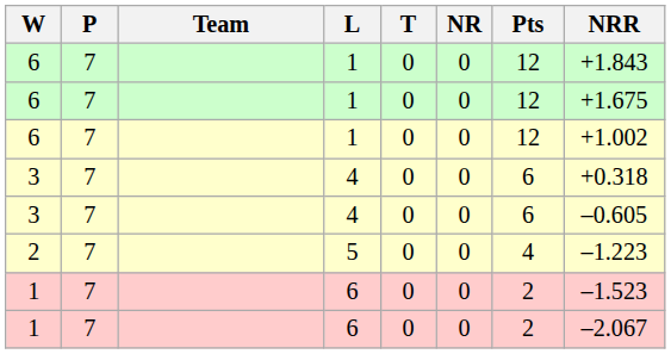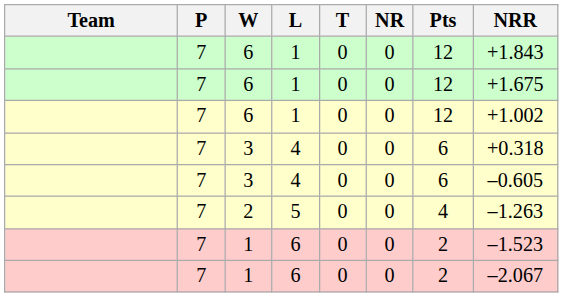columns swapped: Team <-> W
row 7 | NRR: –1.223 -> –1.263
